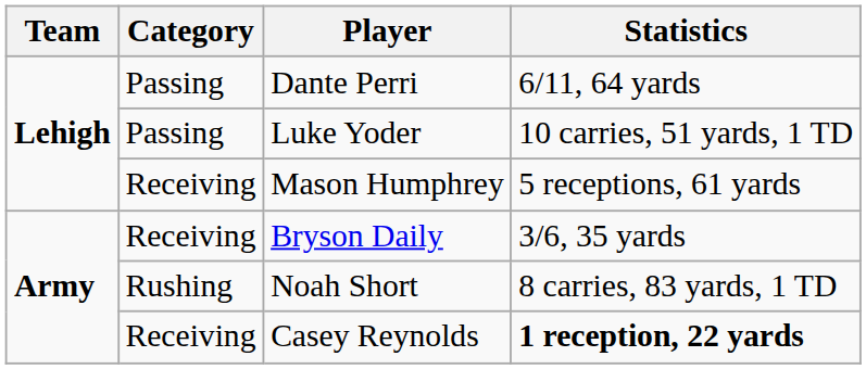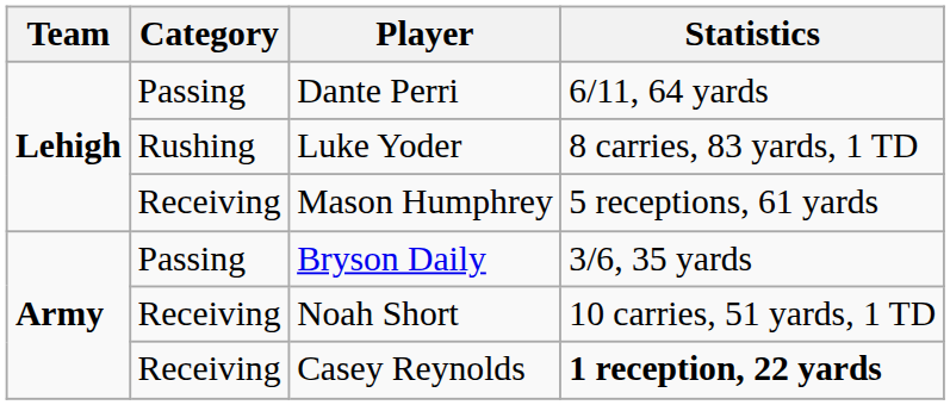Luke Yoder | Category: Passing -> Rushing
Luke Yoder | Statistics: 10 carries, 51 yards, 1 TD -> 8 carries, 83 yards, 1 TD
Bryson Daily | Category: Receiving -> Passing
Noah Short | Category: Rushing -> Receiving
Noah Short | Statistics: 8 carries, 83 yards, 1 TD -> 10 carries, 51 yards, 1 TD
